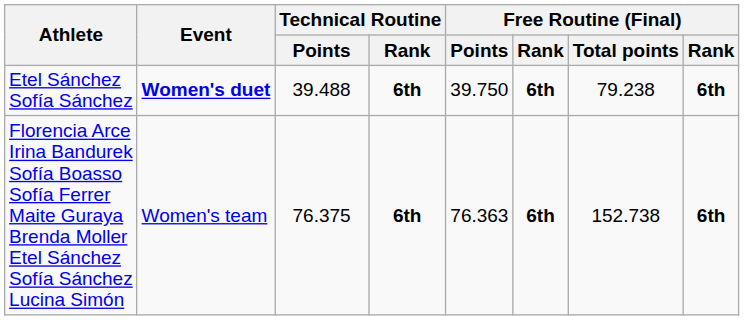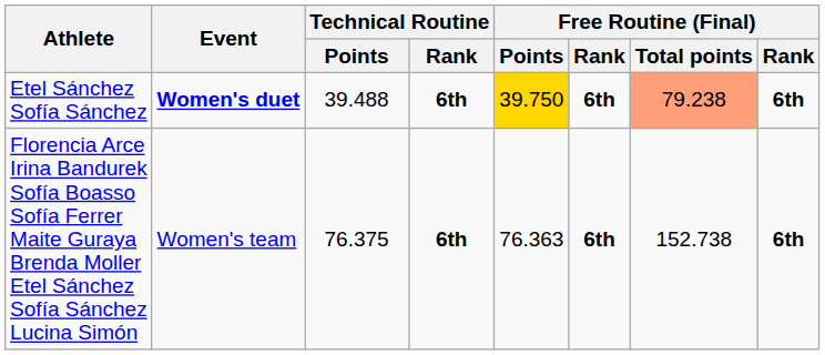Etel Sánchez Sofía Sánchez | Free Routine (Final) / Points: no background -> gold background
Etel Sánchez Sofía Sánchez | Free Routine (Final) / Total points: no background -> lightsalmon background
